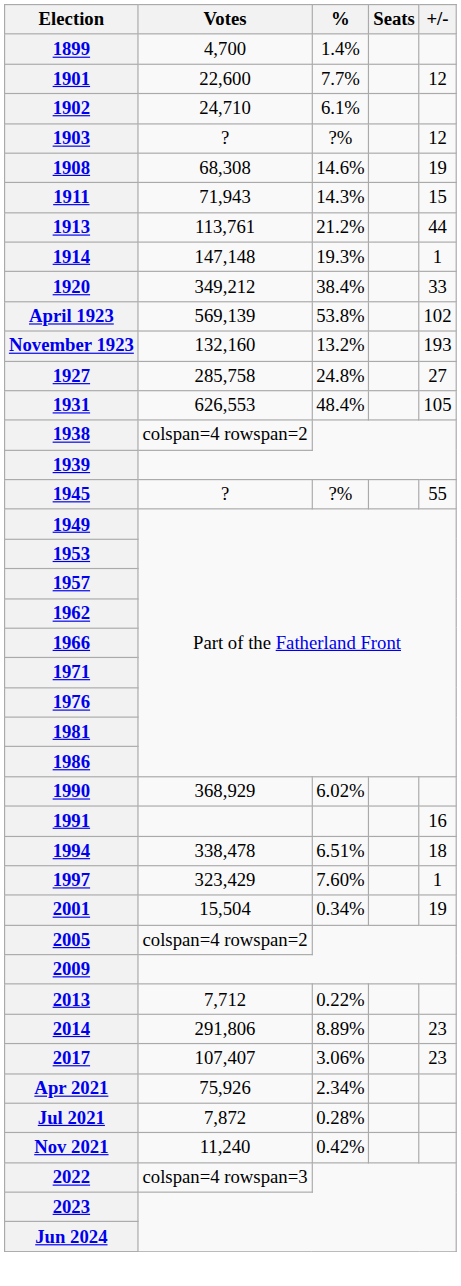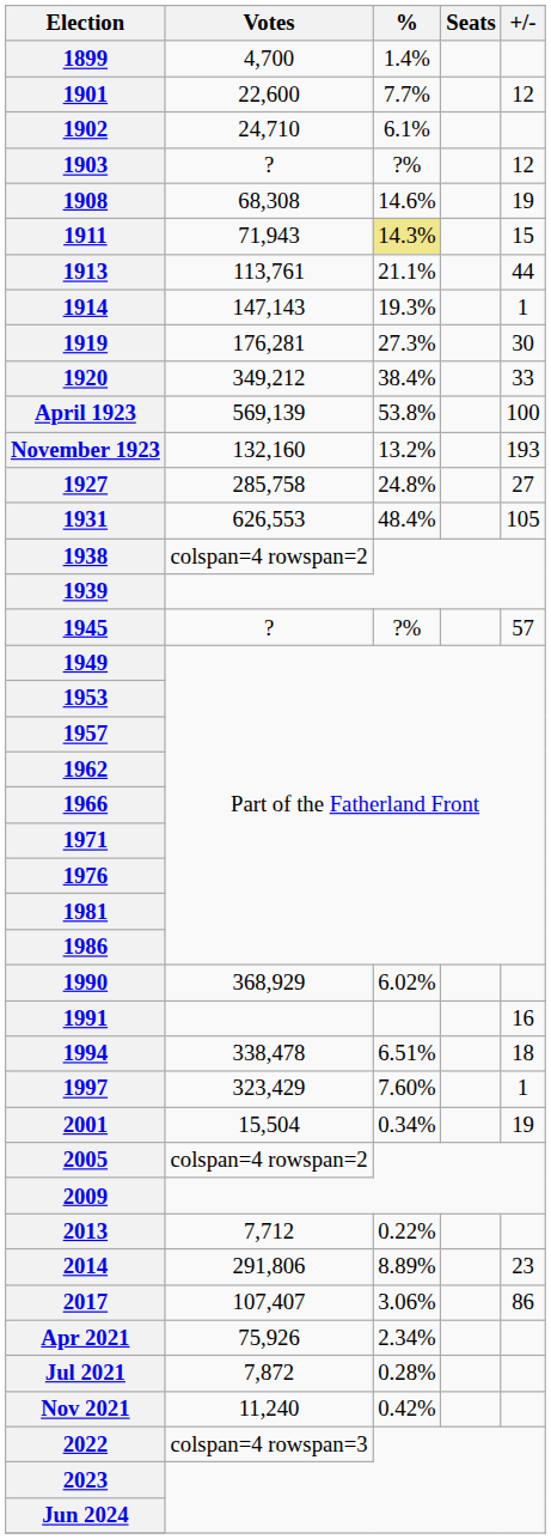1911 | %: no background -> khaki background
1913 | %: 21.2% -> 21.1%
1914 | Votes: 147,148 -> 147,143
+ row: 1919 | 176,281 | 27.3% | 30
April 1923 | +/-: 102 -> 100
1945 | +/-: 55 -> 57
2017 | +/-: 23 -> 86
